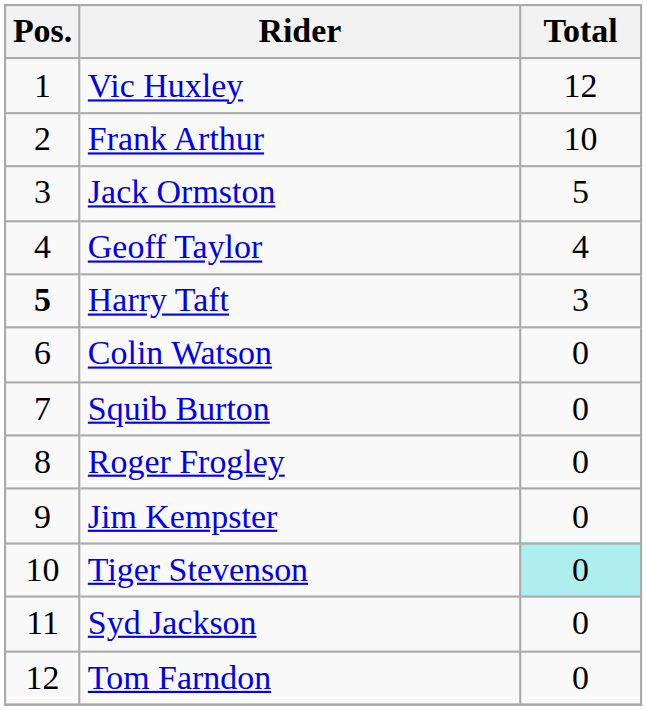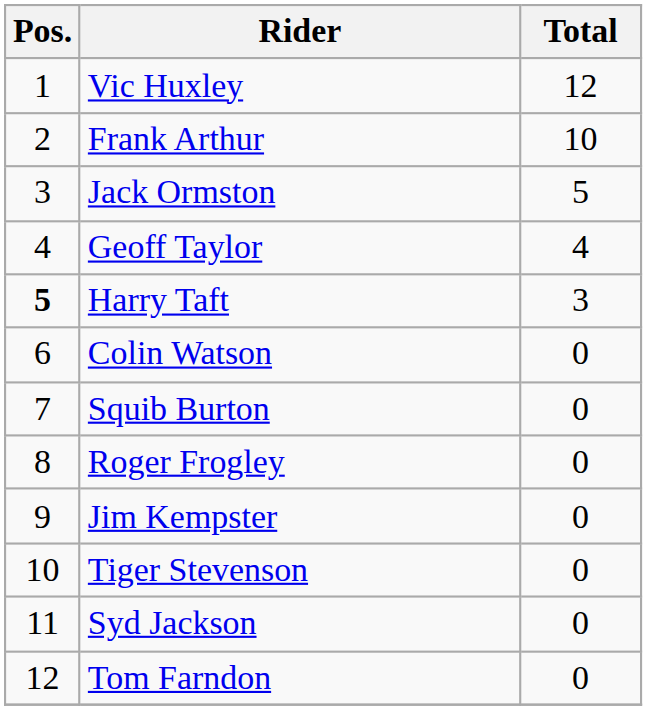Tiger Stevenson | Total: paleturquoise background -> no background
